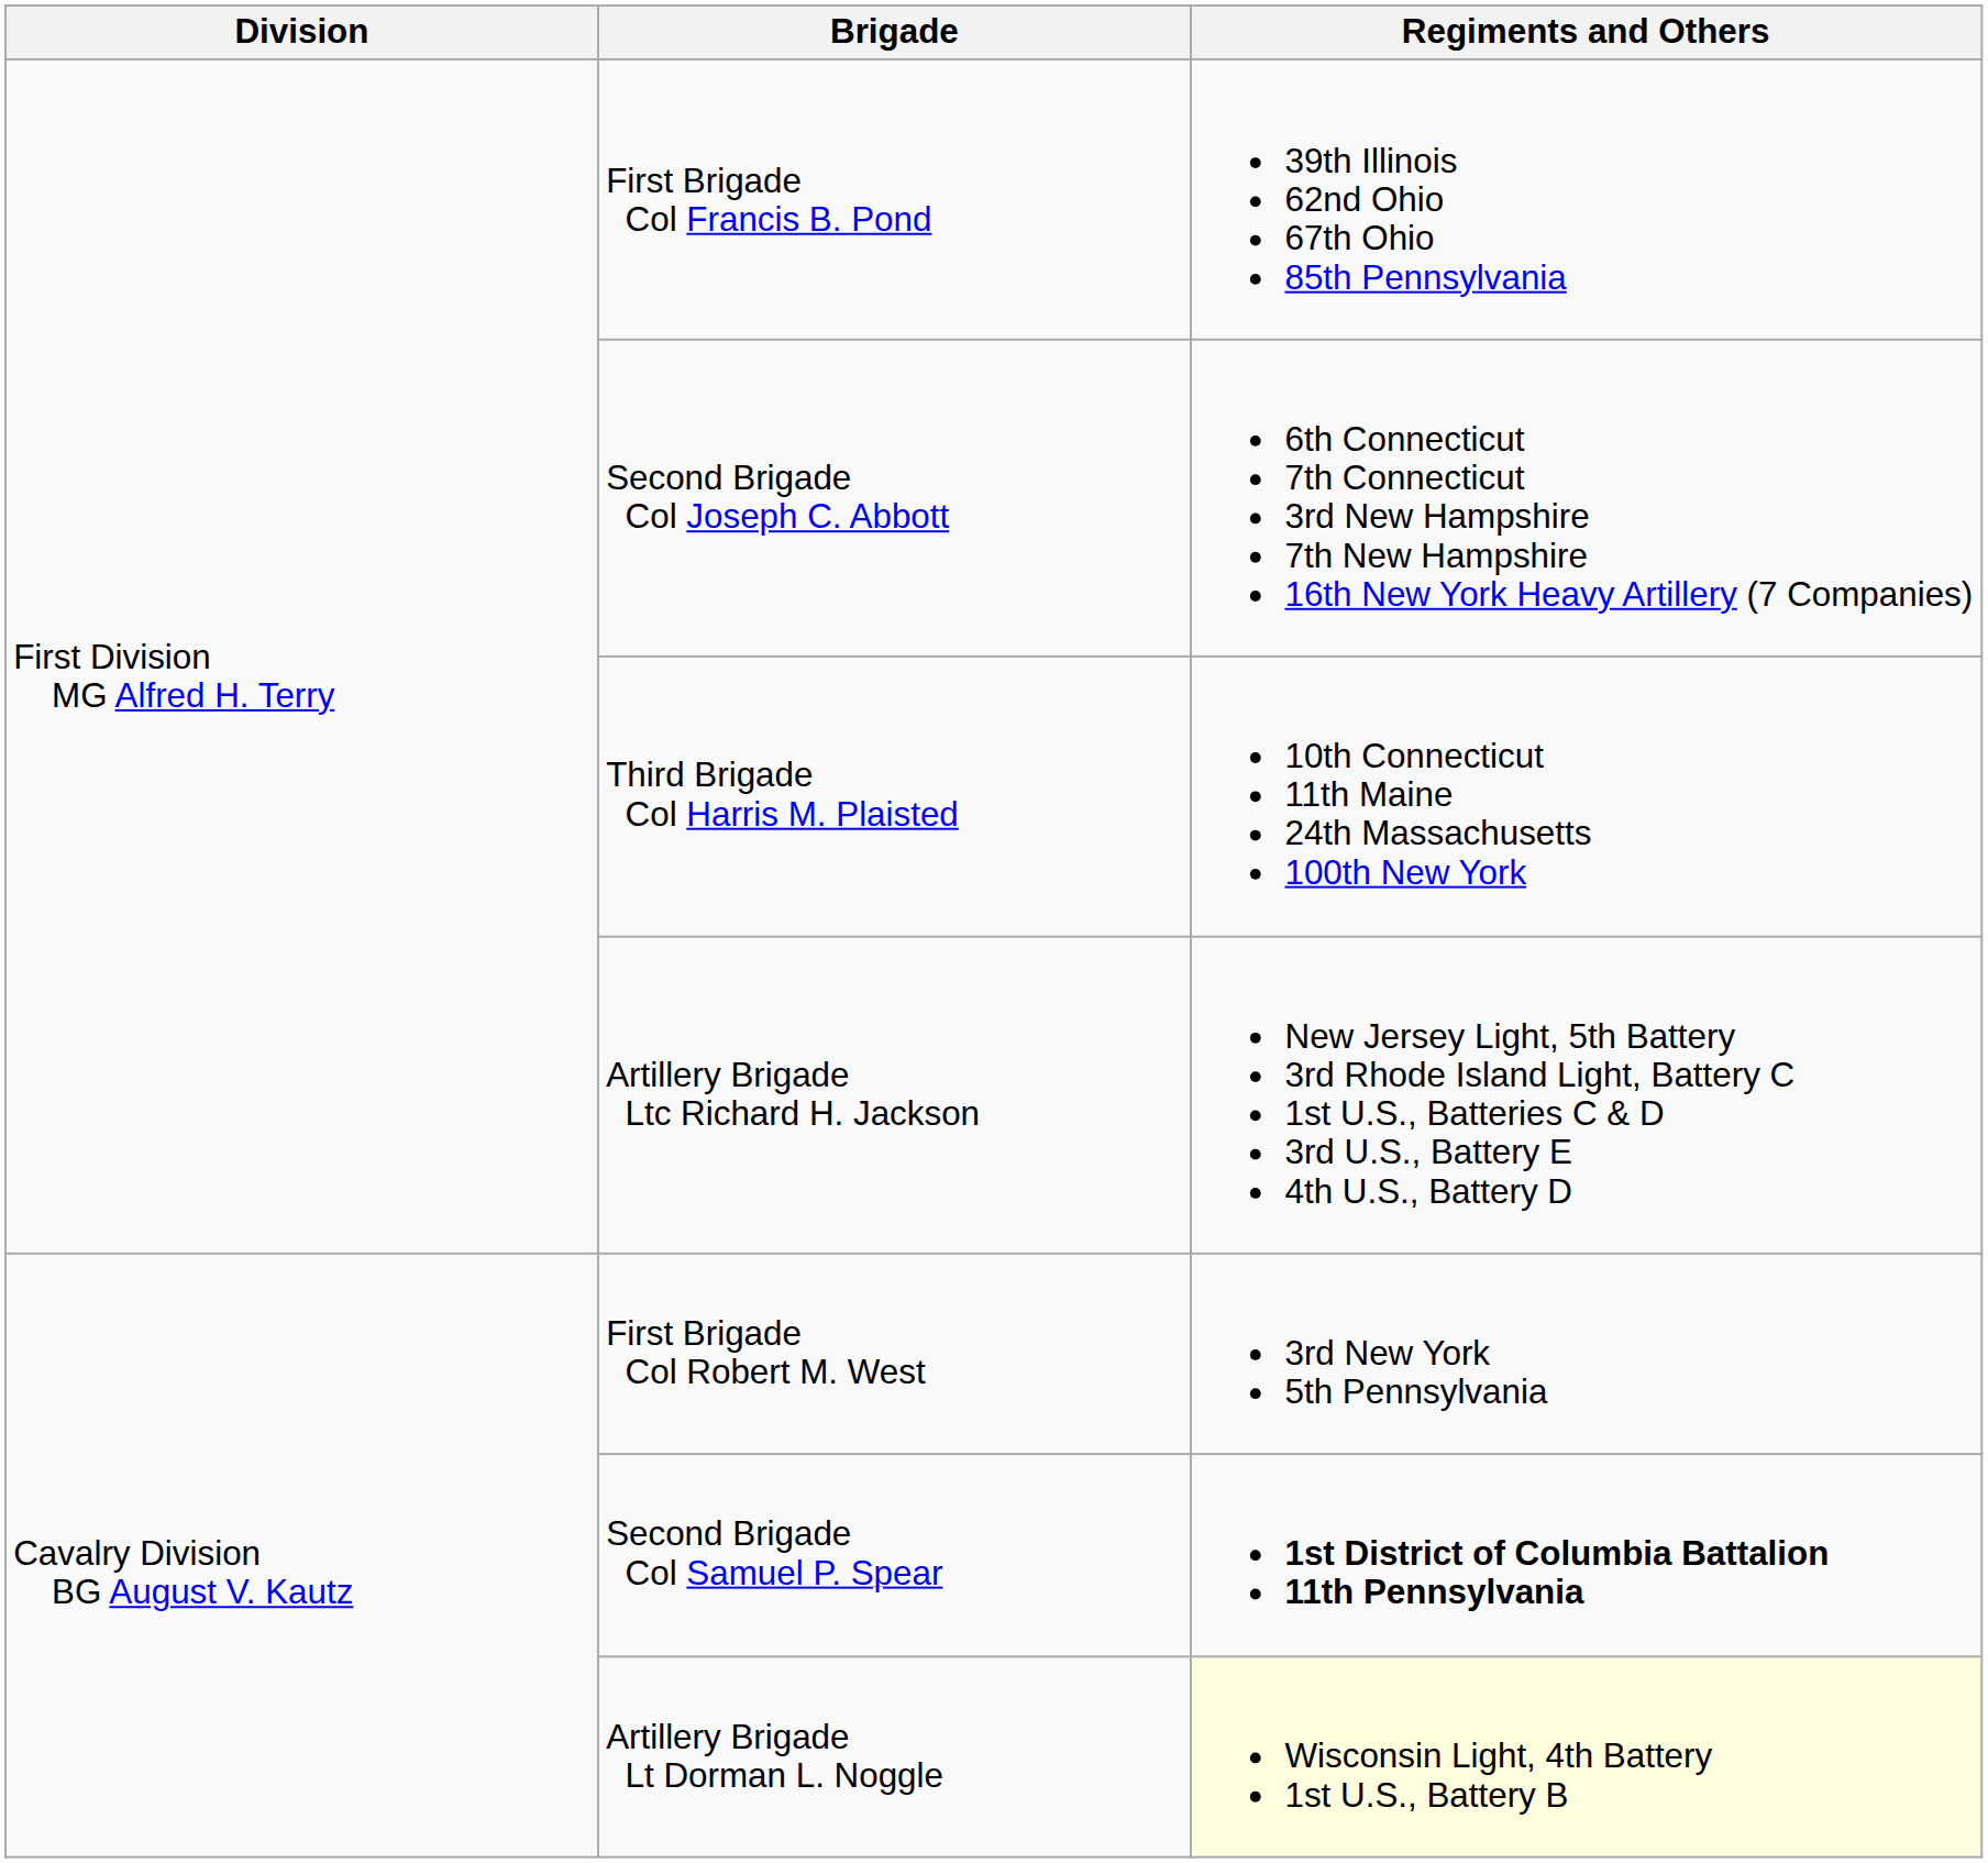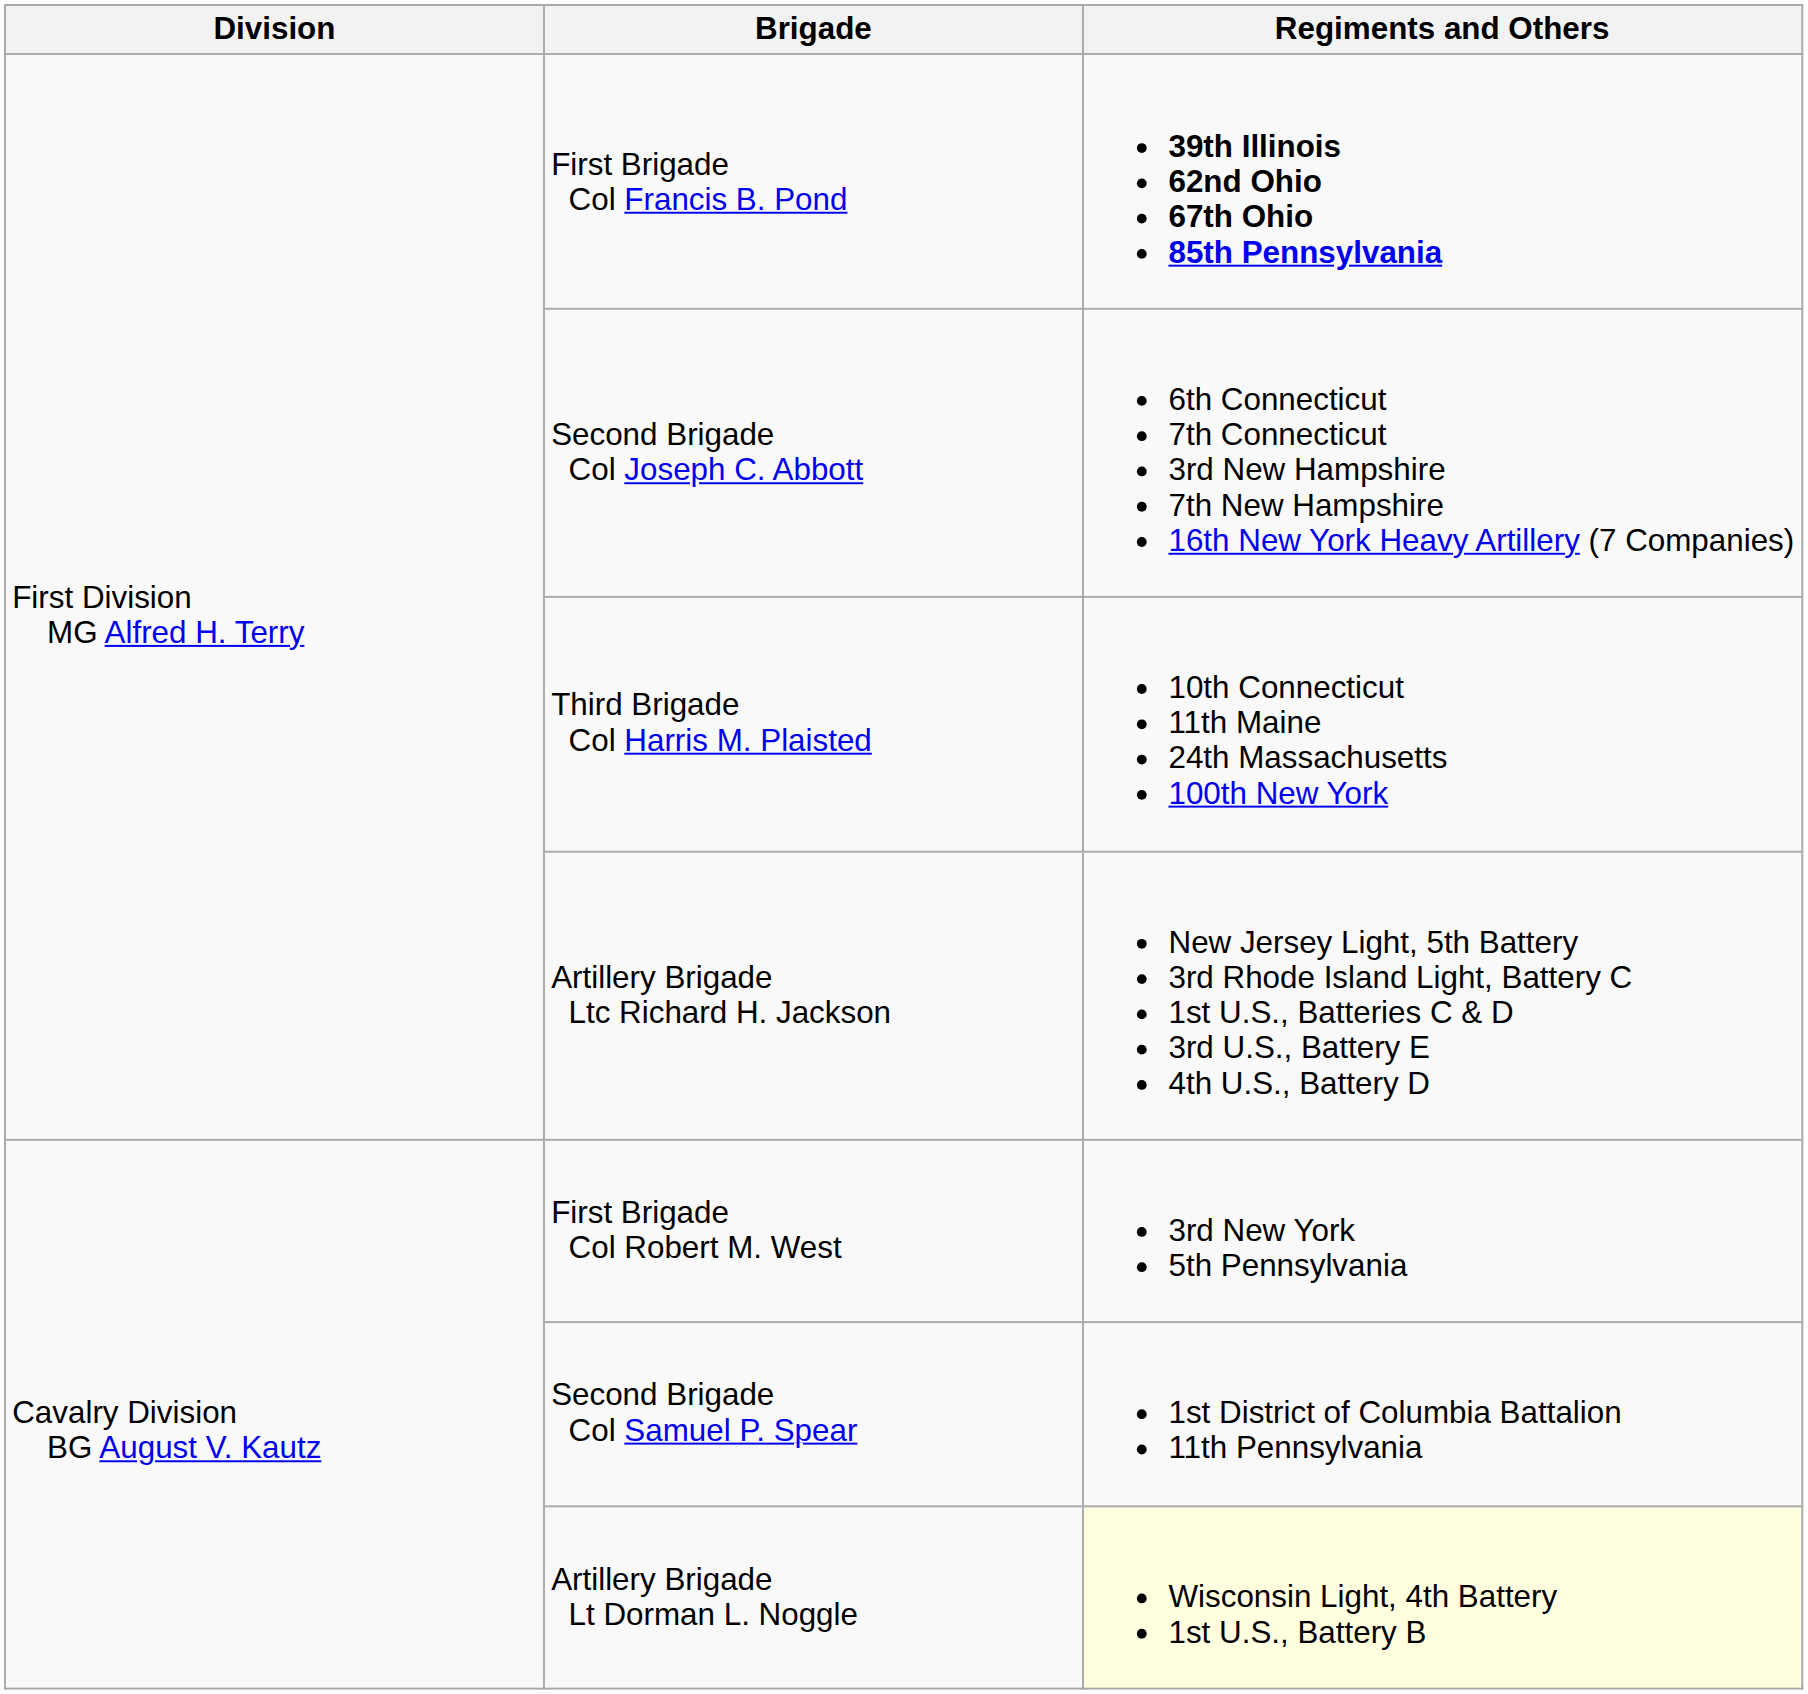First Brigade Col Francis B. Pond | Regiments and Others: normal -> bold
Second Brigade Col Samuel P. Spear | Regiments and Others: bold -> normal
